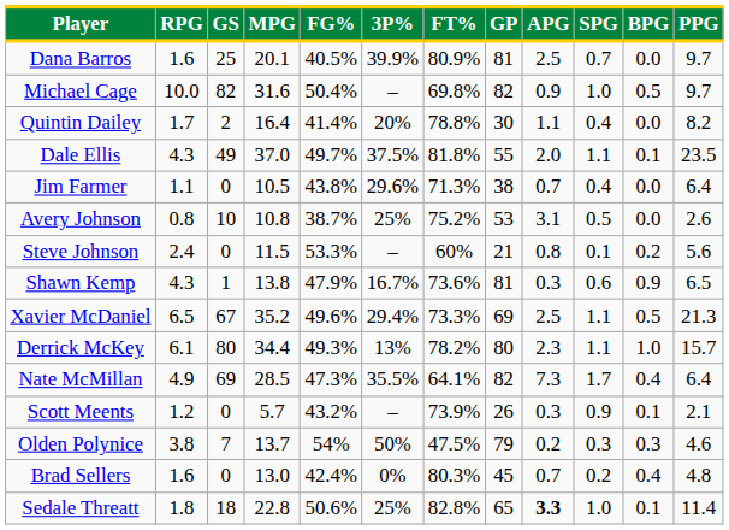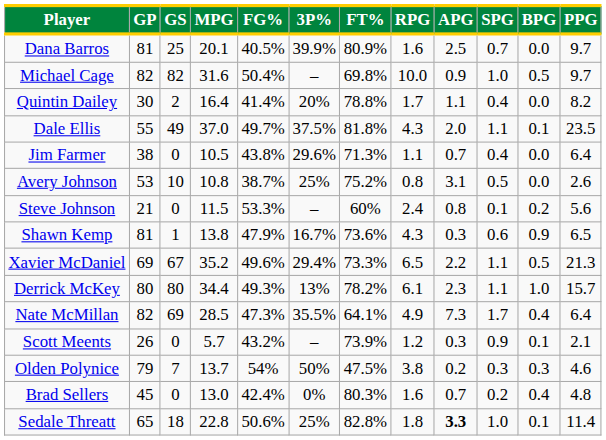columns swapped: GP <-> RPG
Xavier McDaniel | APG: 2.5 -> 2.2
